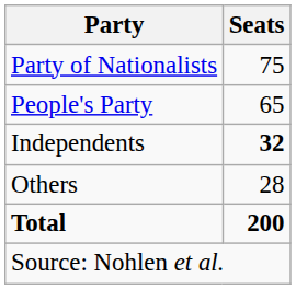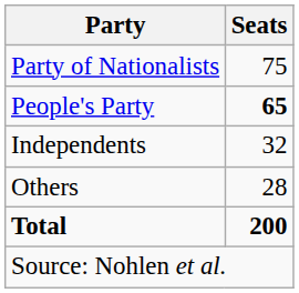People's Party | Seats: normal -> bold
Independents | Seats: bold -> normal
